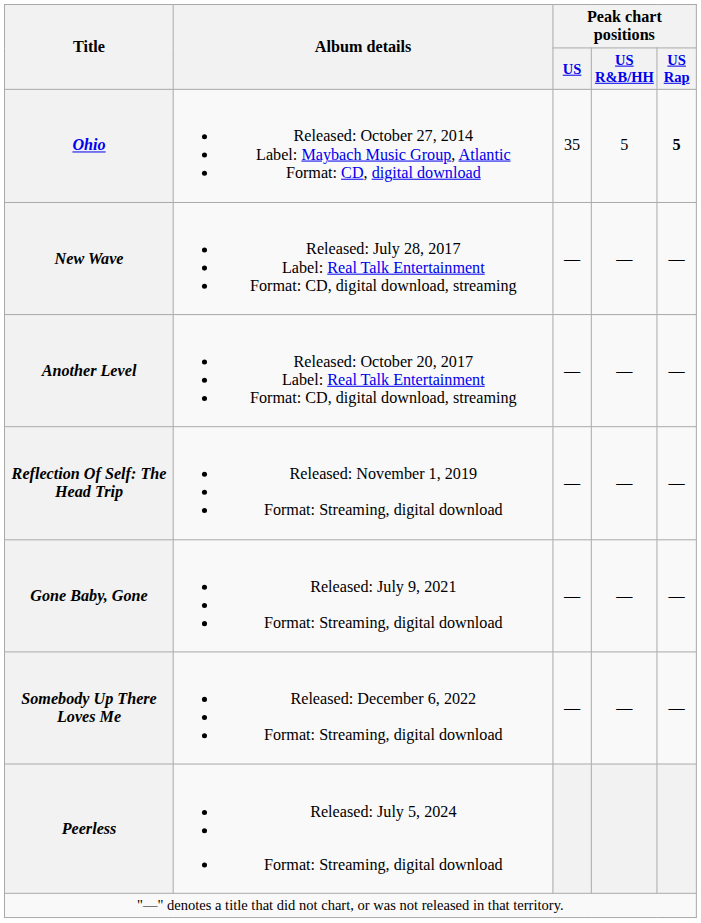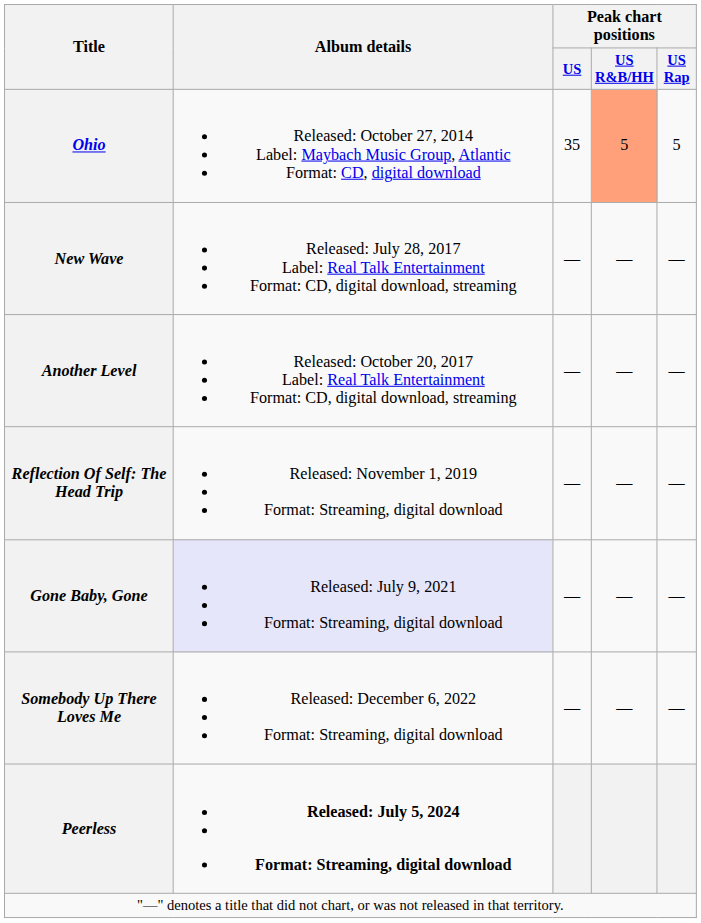Ohio | Peak chart positions / US R&B/HH: no background -> lightsalmon background
Ohio | Peak chart positions / US Rap: bold -> normal
Gone Baby, Gone | Album details: no background -> lavender background
Peerless | Album details: normal -> bold
